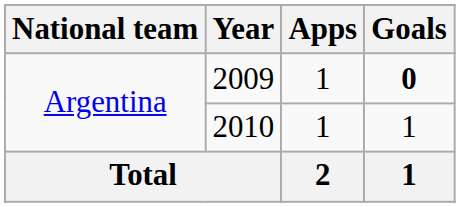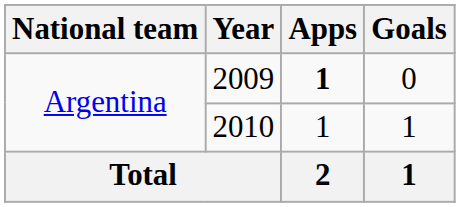2009 | Apps: normal -> bold
2009 | Goals: bold -> normal
